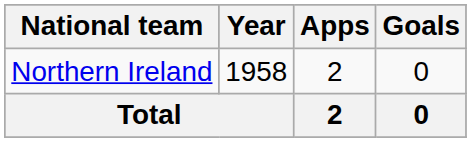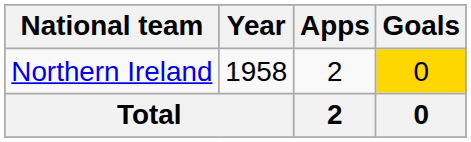Northern Ireland | Goals: no background -> gold background
